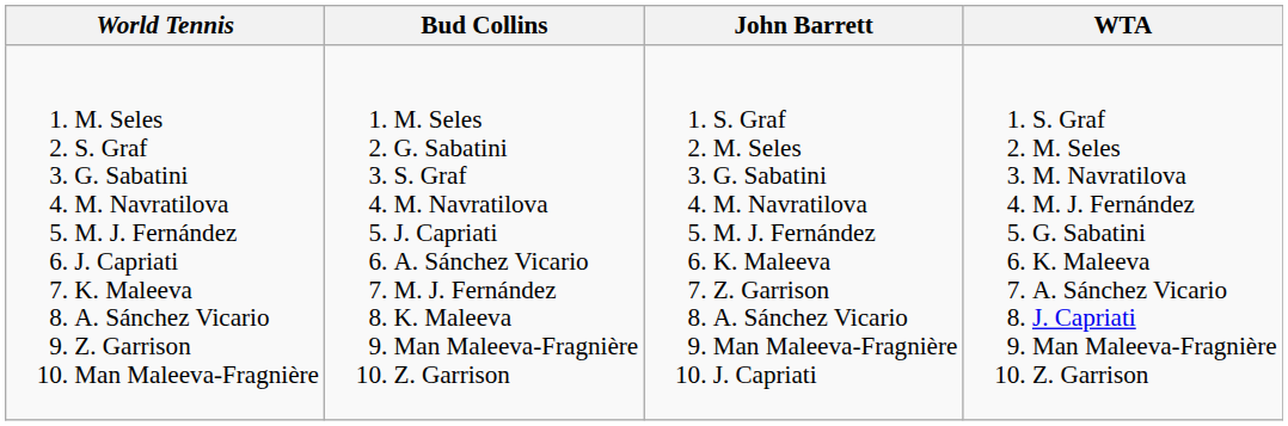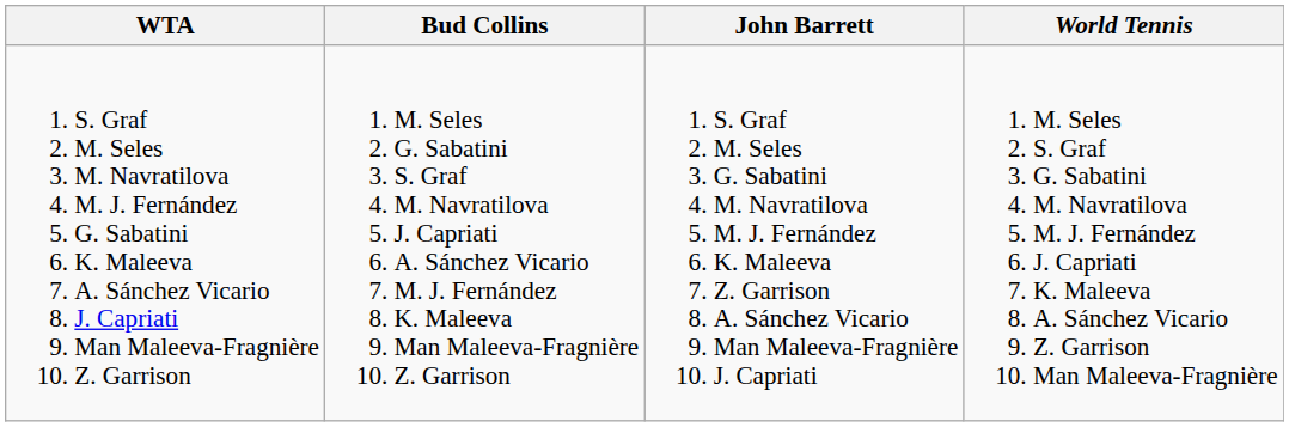columns swapped: WTA <-> World Tennis
